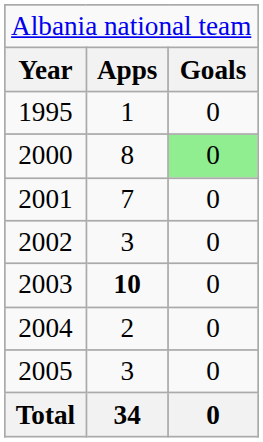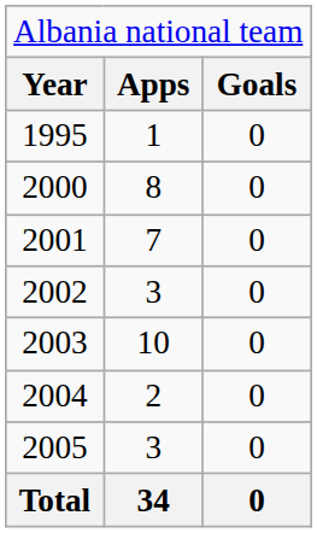2000 | column 3: lightgreen background -> no background
2003 | column 2: bold -> normal
